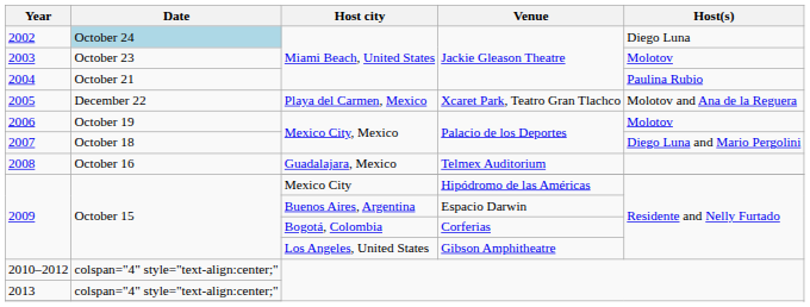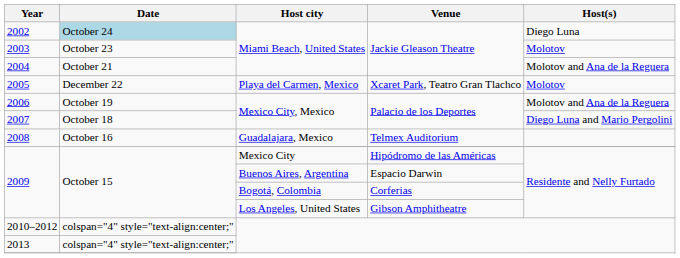2004 | Host(s): Paulina Rubio -> Molotov and Ana de la Reguera
2005 | Host(s): Molotov and Ana de la Reguera -> Molotov
2006 | Host(s): Molotov -> Molotov and Ana de la Reguera
